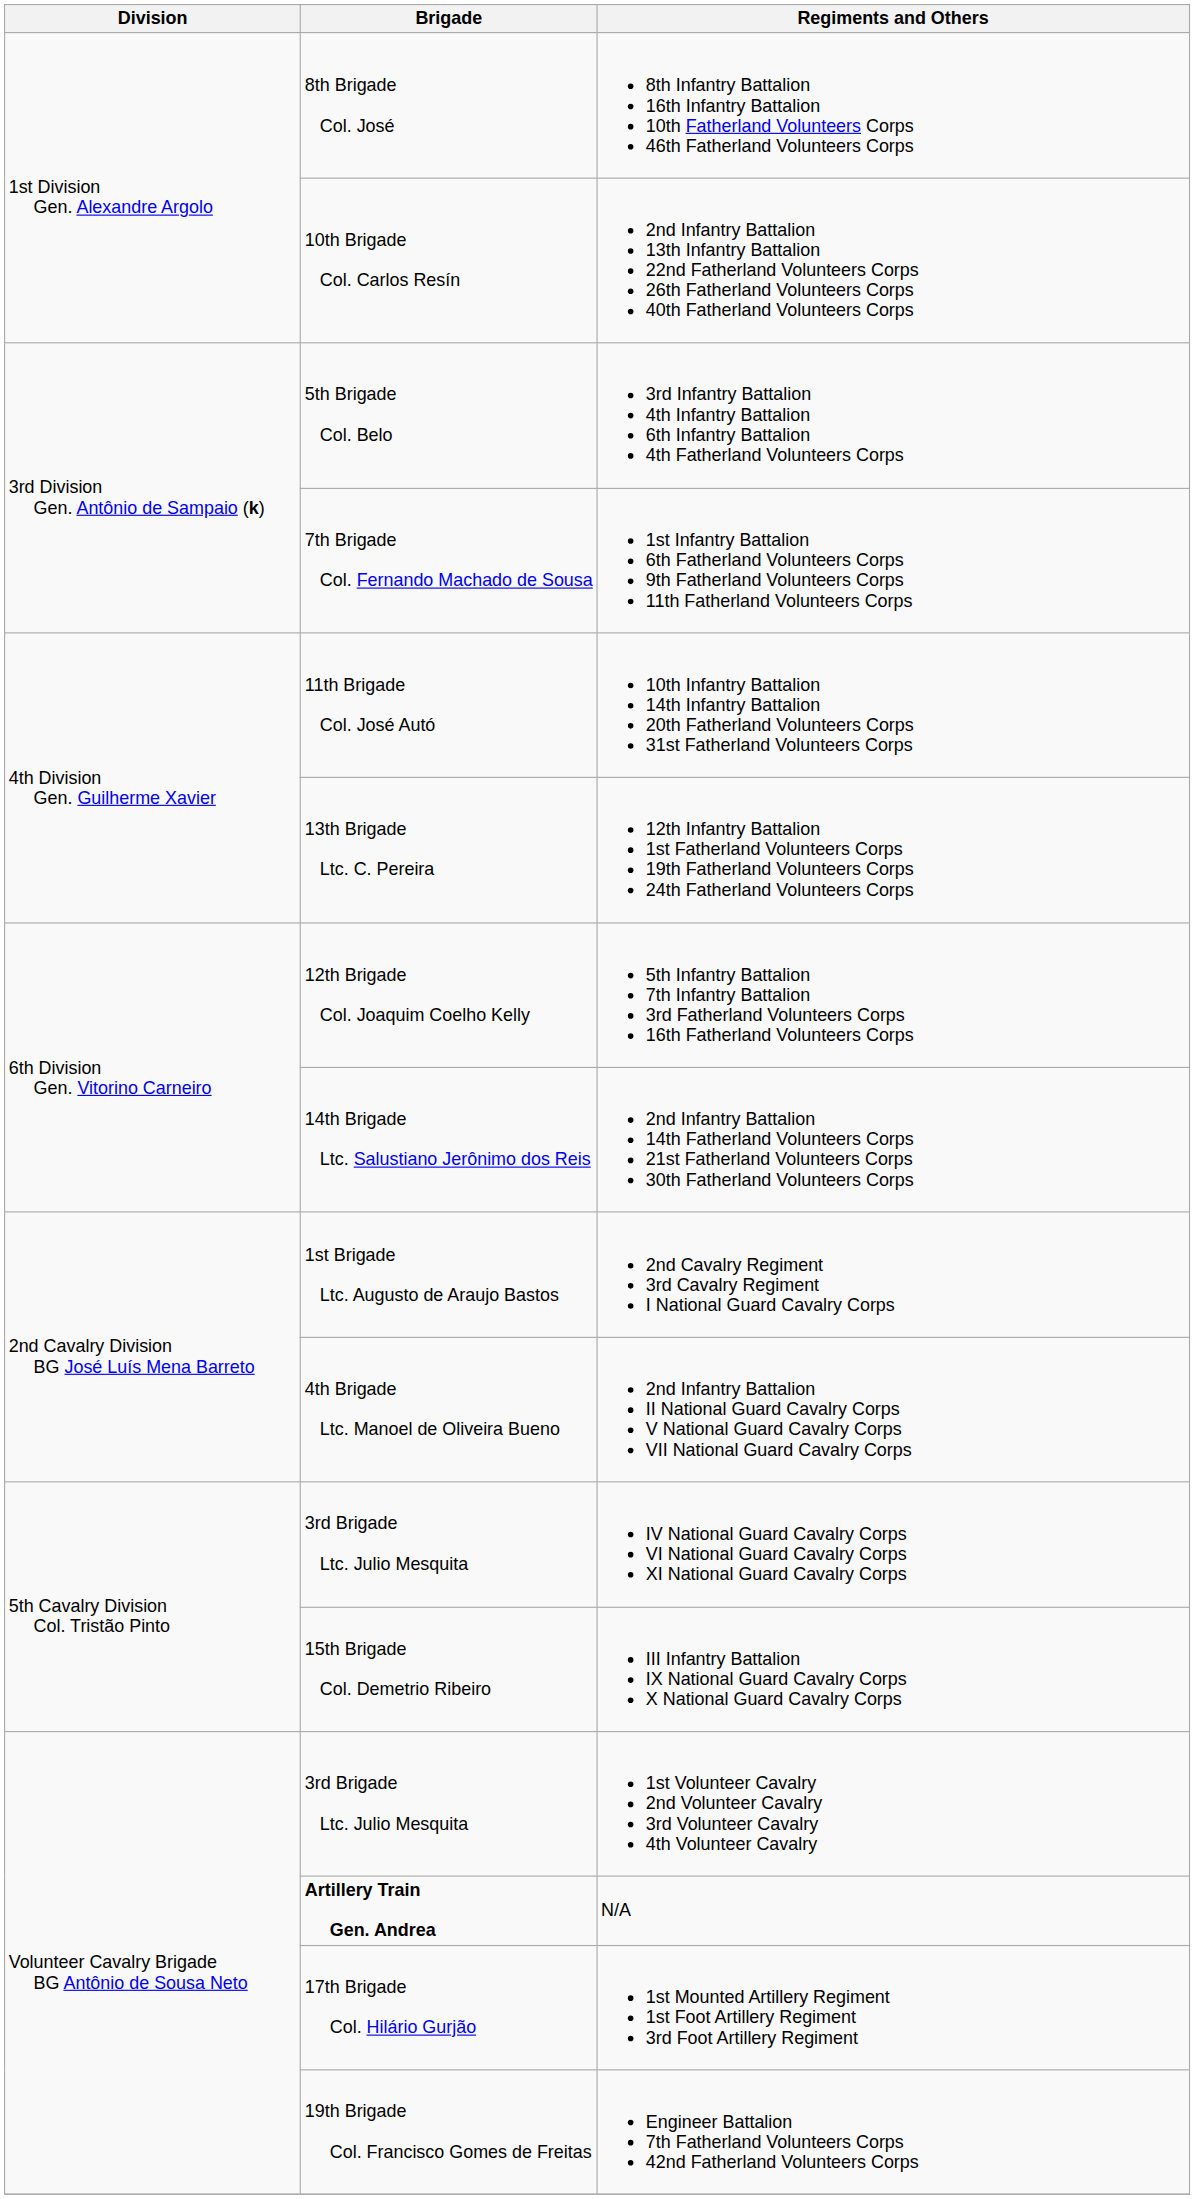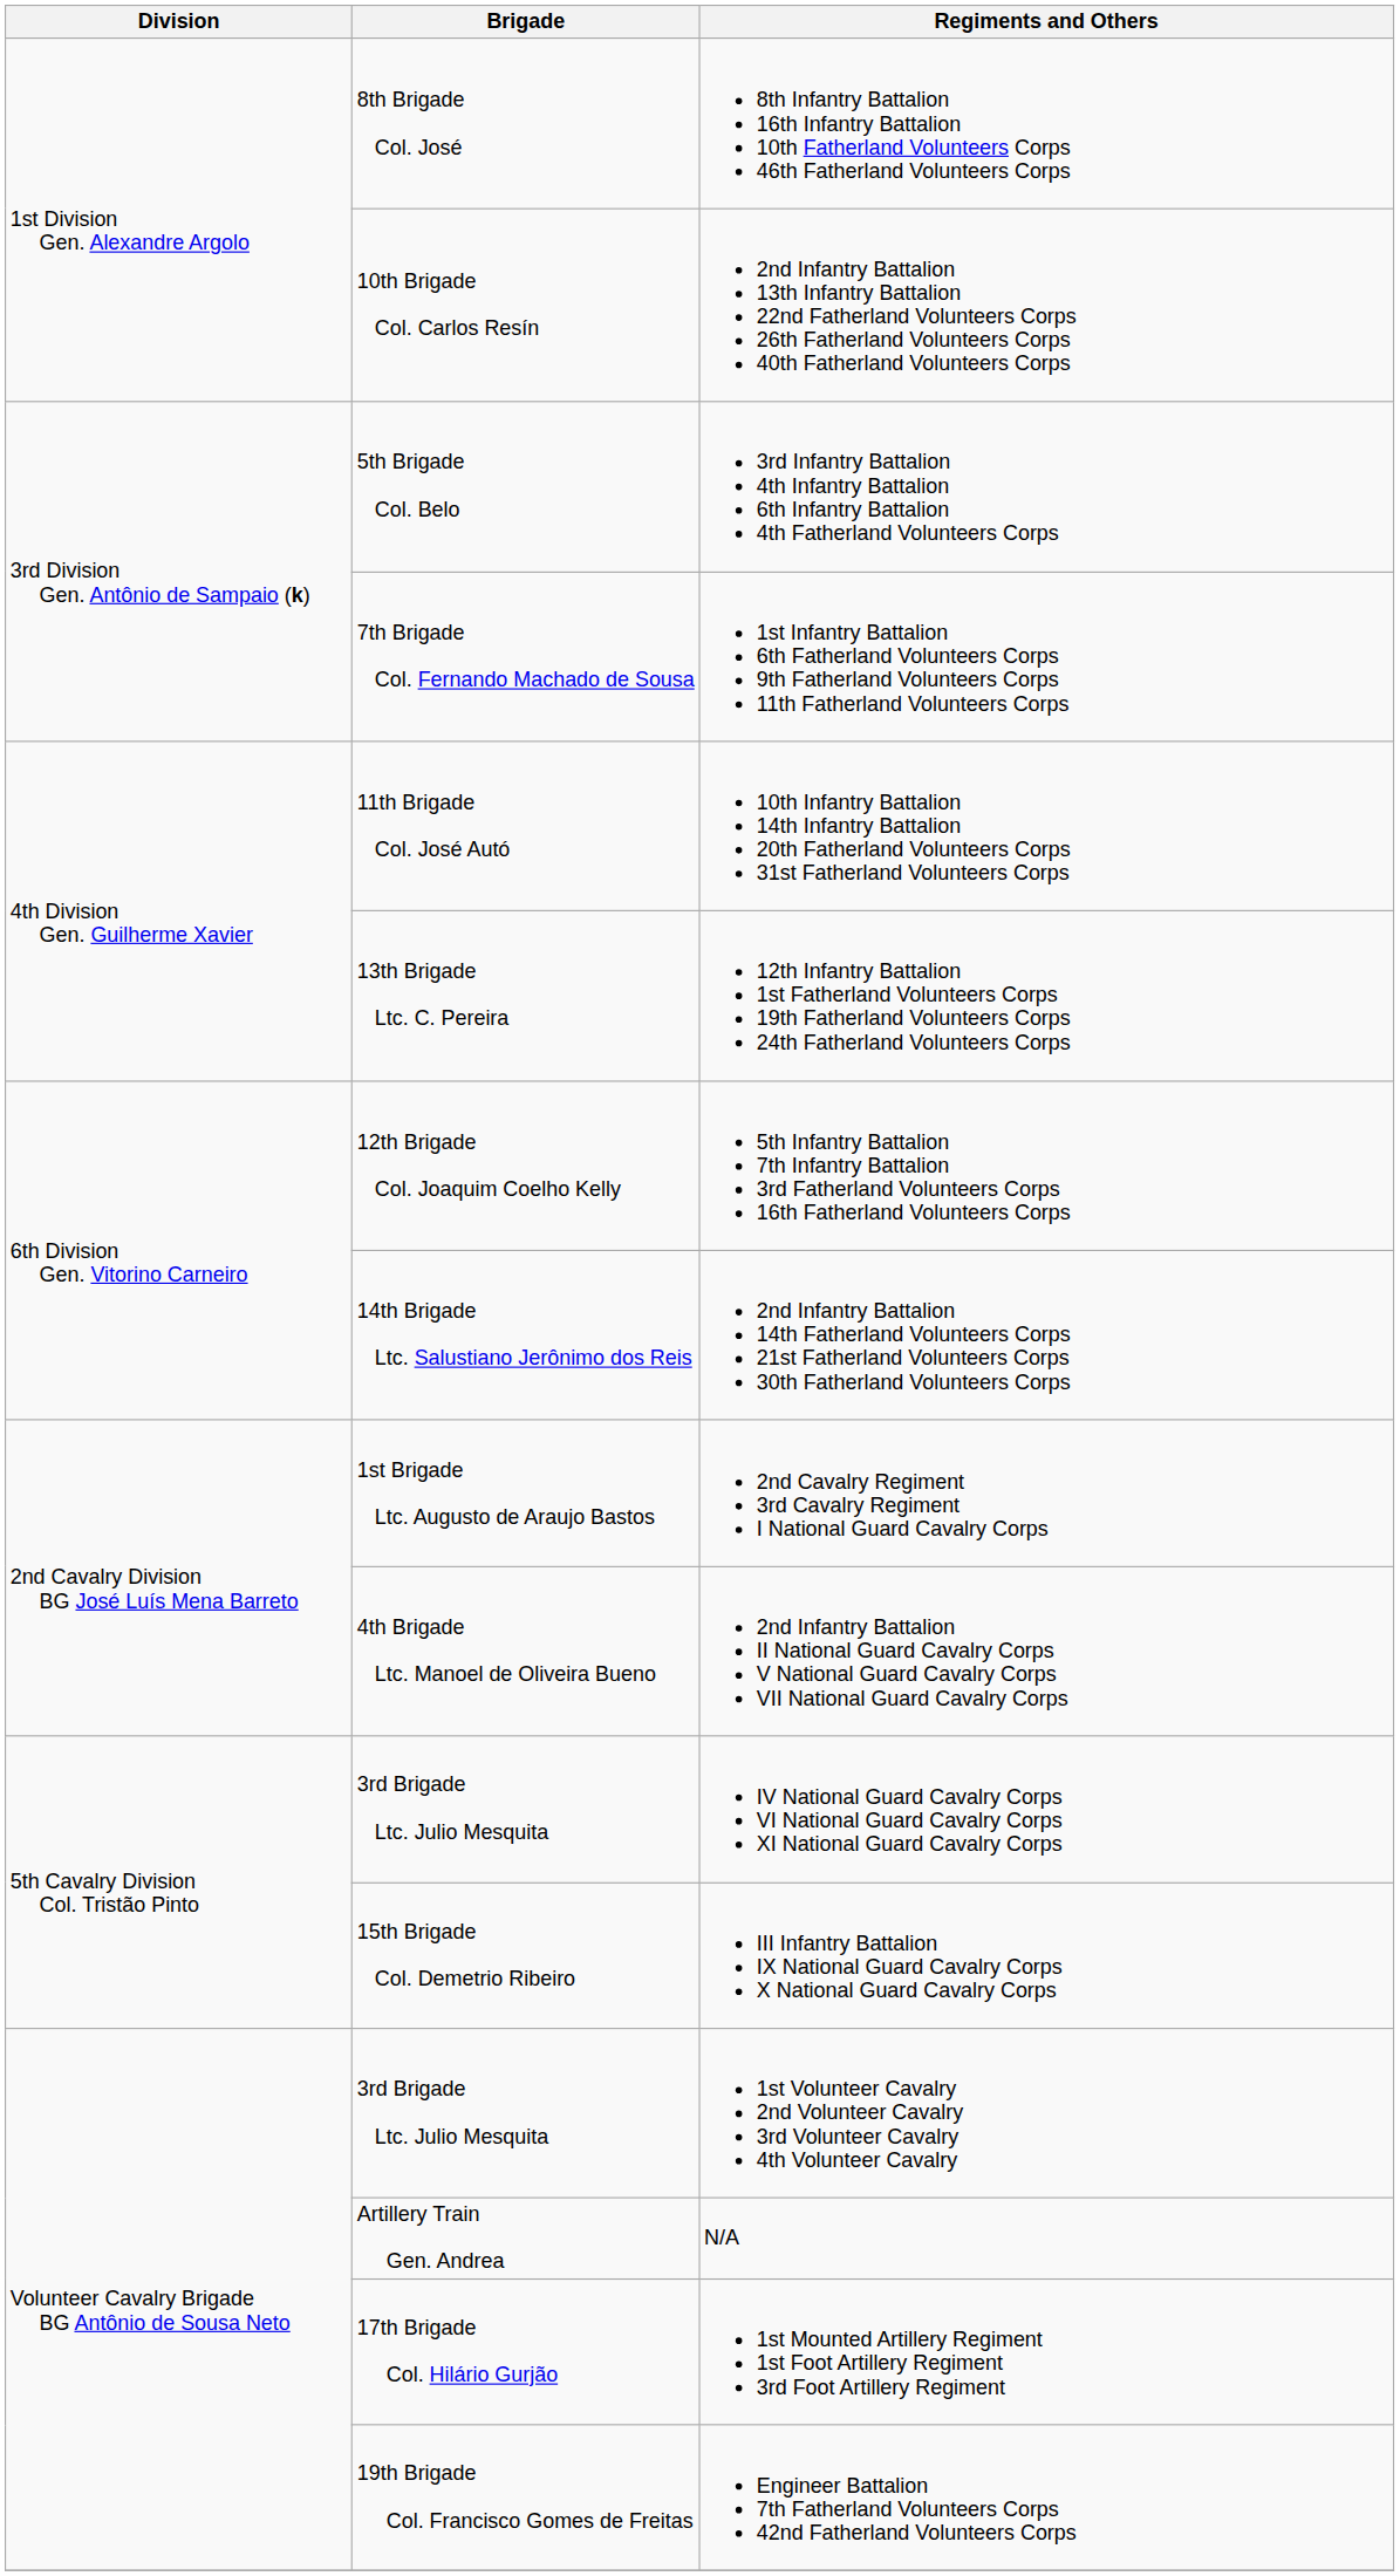N/A | Brigade: bold -> normal
